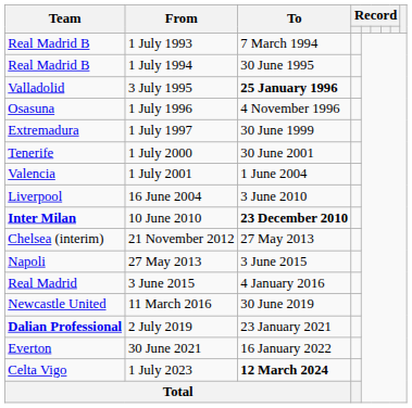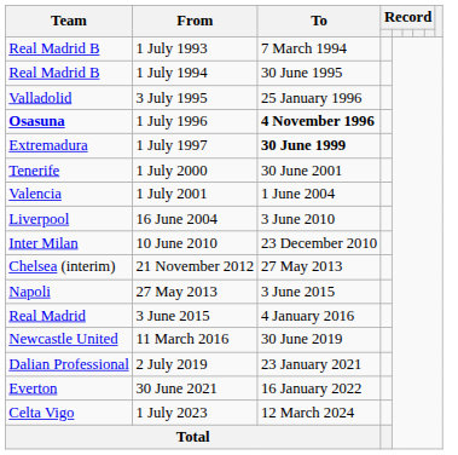3 July 1995 | To: bold -> normal
1 July 1996 | Team: normal -> bold
1 July 1996 | To: normal -> bold
1 July 1997 | To: normal -> bold
10 June 2010 | Team: bold -> normal
10 June 2010 | To: bold -> normal
2 July 2019 | Team: bold -> normal
1 July 2023 | To: bold -> normal
